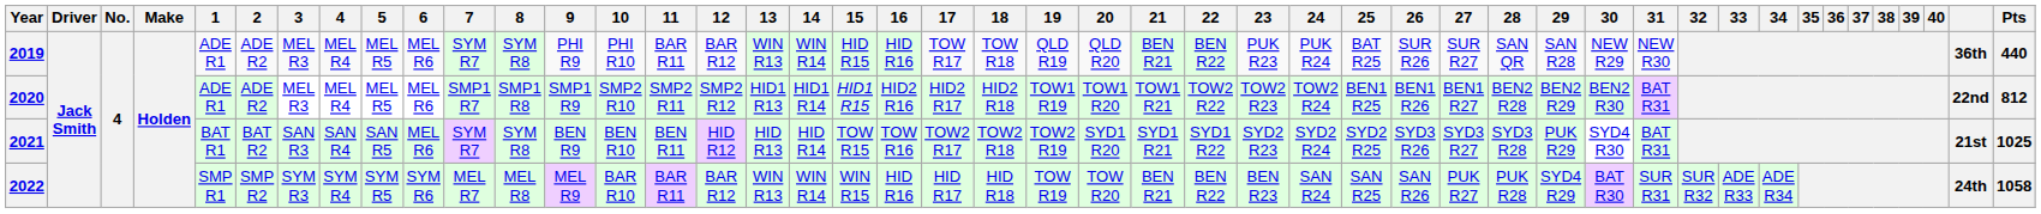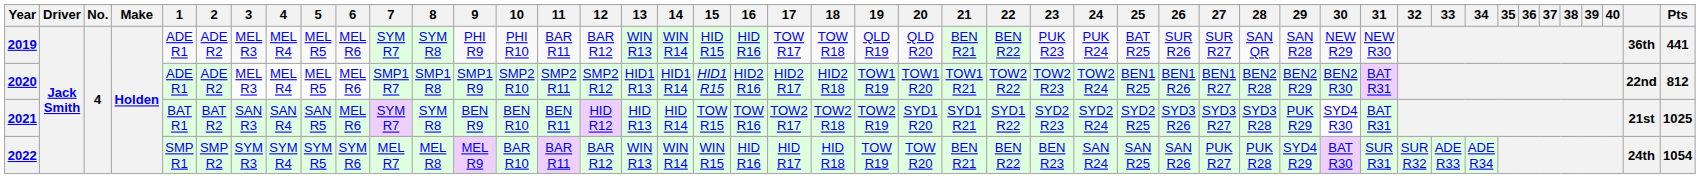2019 | Pts: 440 -> 441
2022 | Pts: 1058 -> 1054
